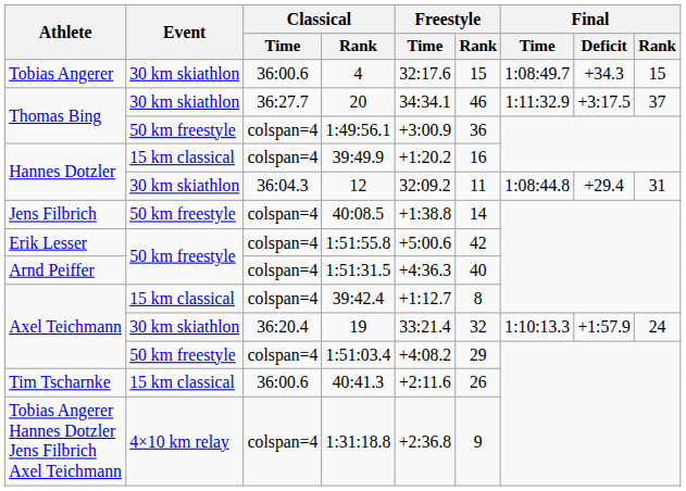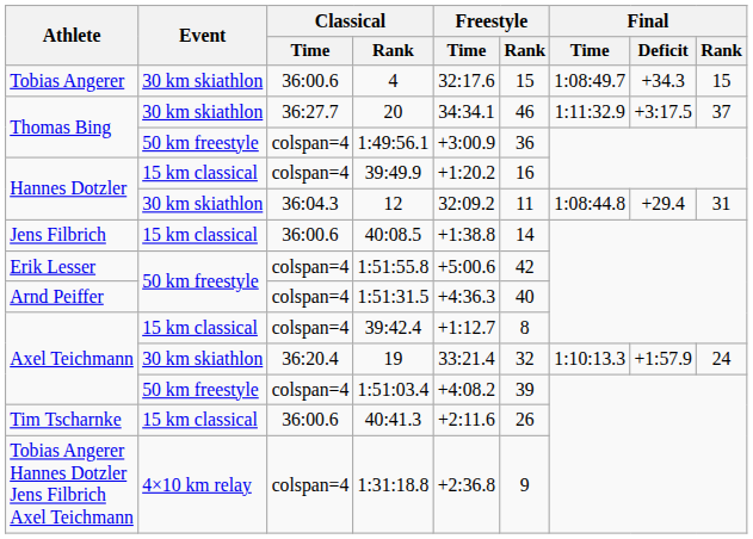40:08.5 | Event: 50 km freestyle -> 15 km classical
40:08.5 | Classical / Time: colspan=4 -> 36:00.6
1:51:03.4 | Freestyle / Rank: 29 -> 39
